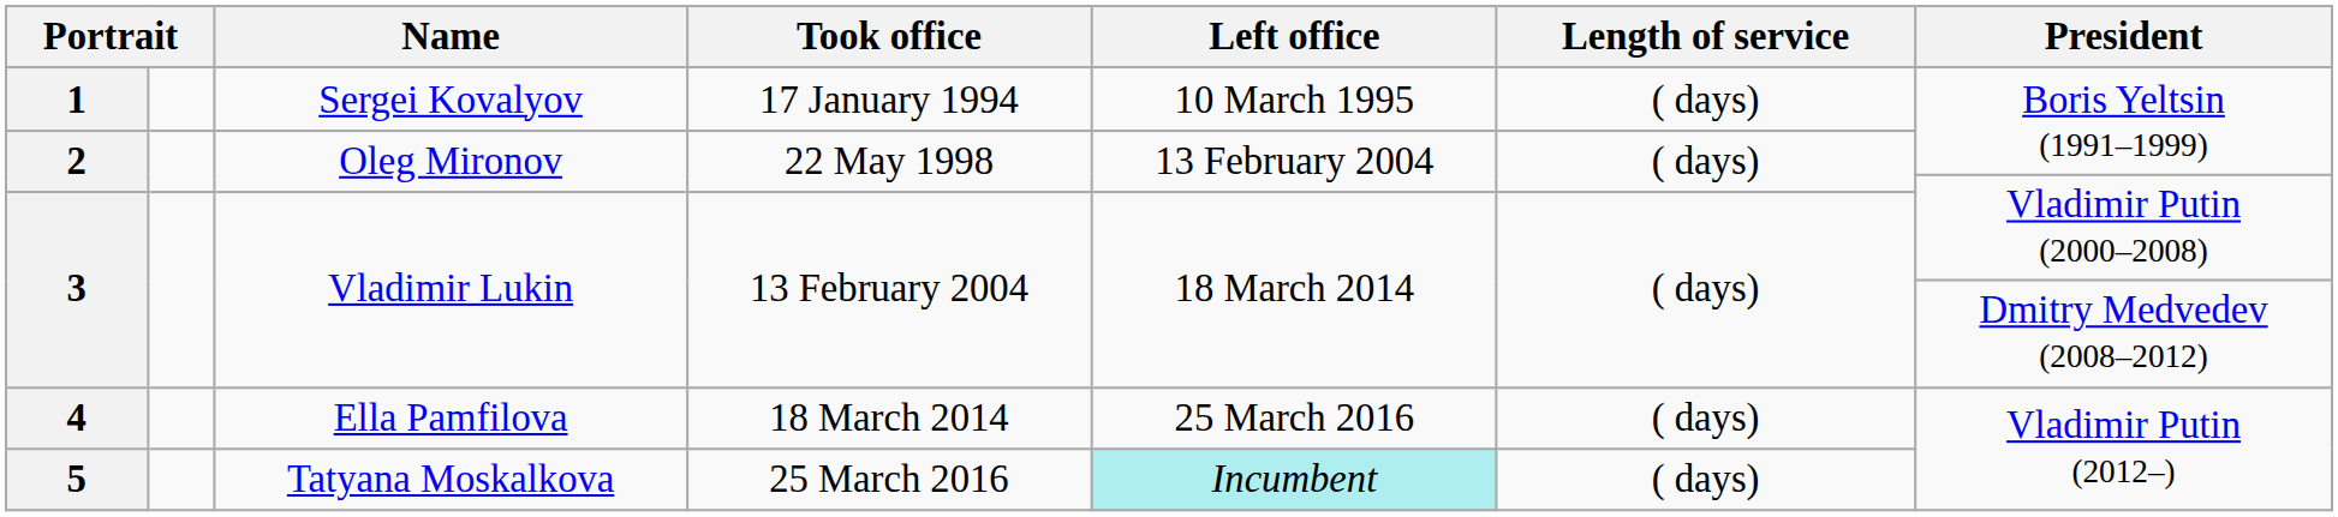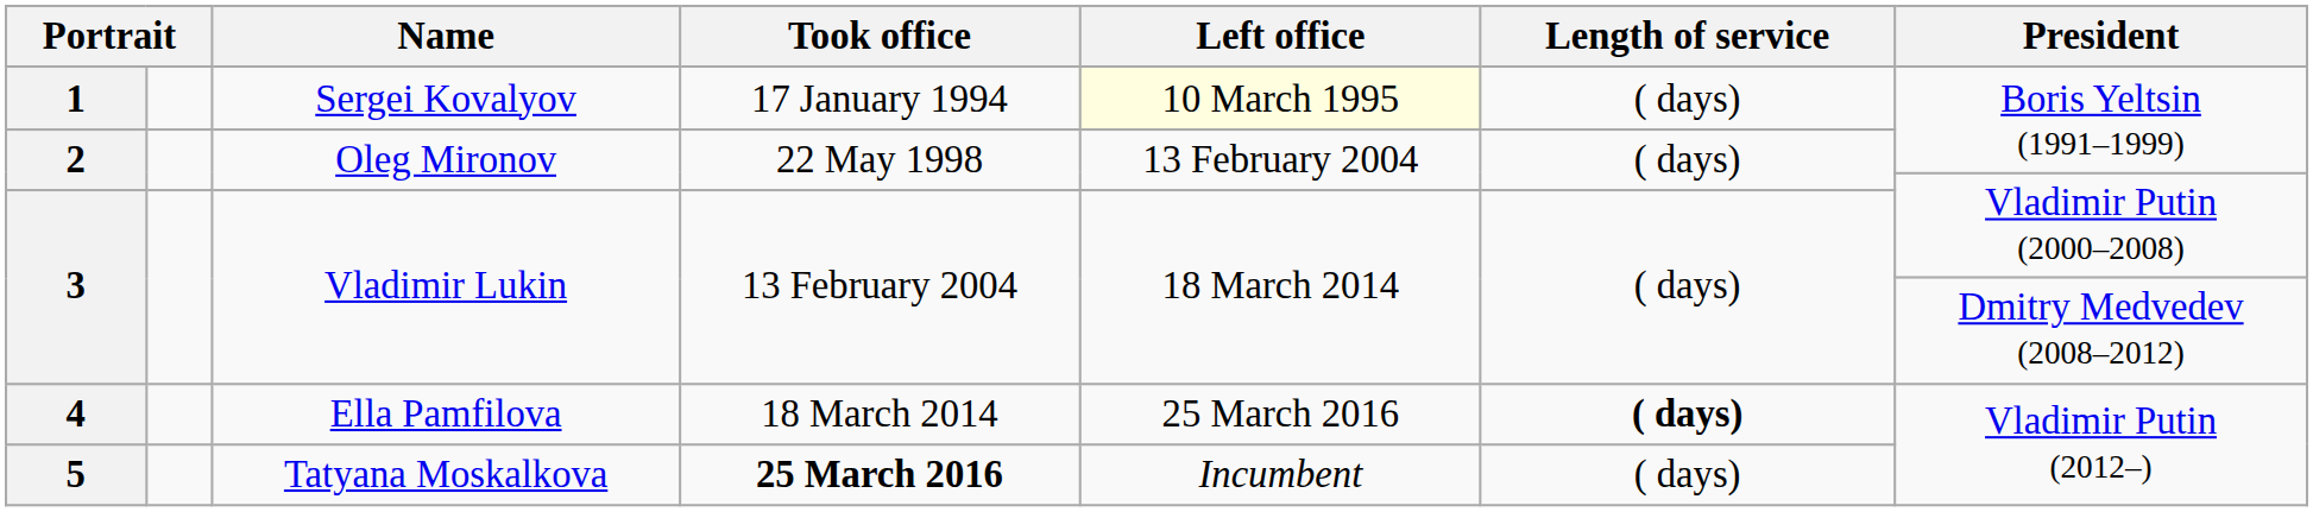1 | Left office: no background -> lightyellow background
4 | Length of service: normal -> bold
5 | Took office: normal -> bold
5 | Left office: paleturquoise background -> no background
